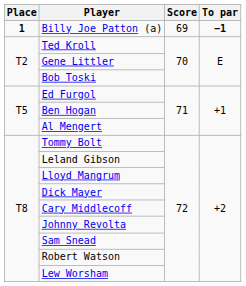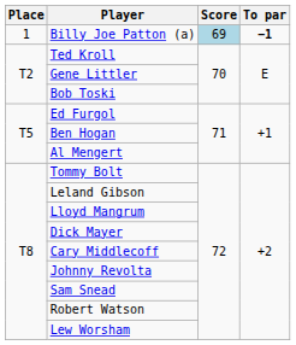Billy Joe Patton (a) | Place: bold -> normal
Billy Joe Patton (a) | Score: no background -> lightblue background
